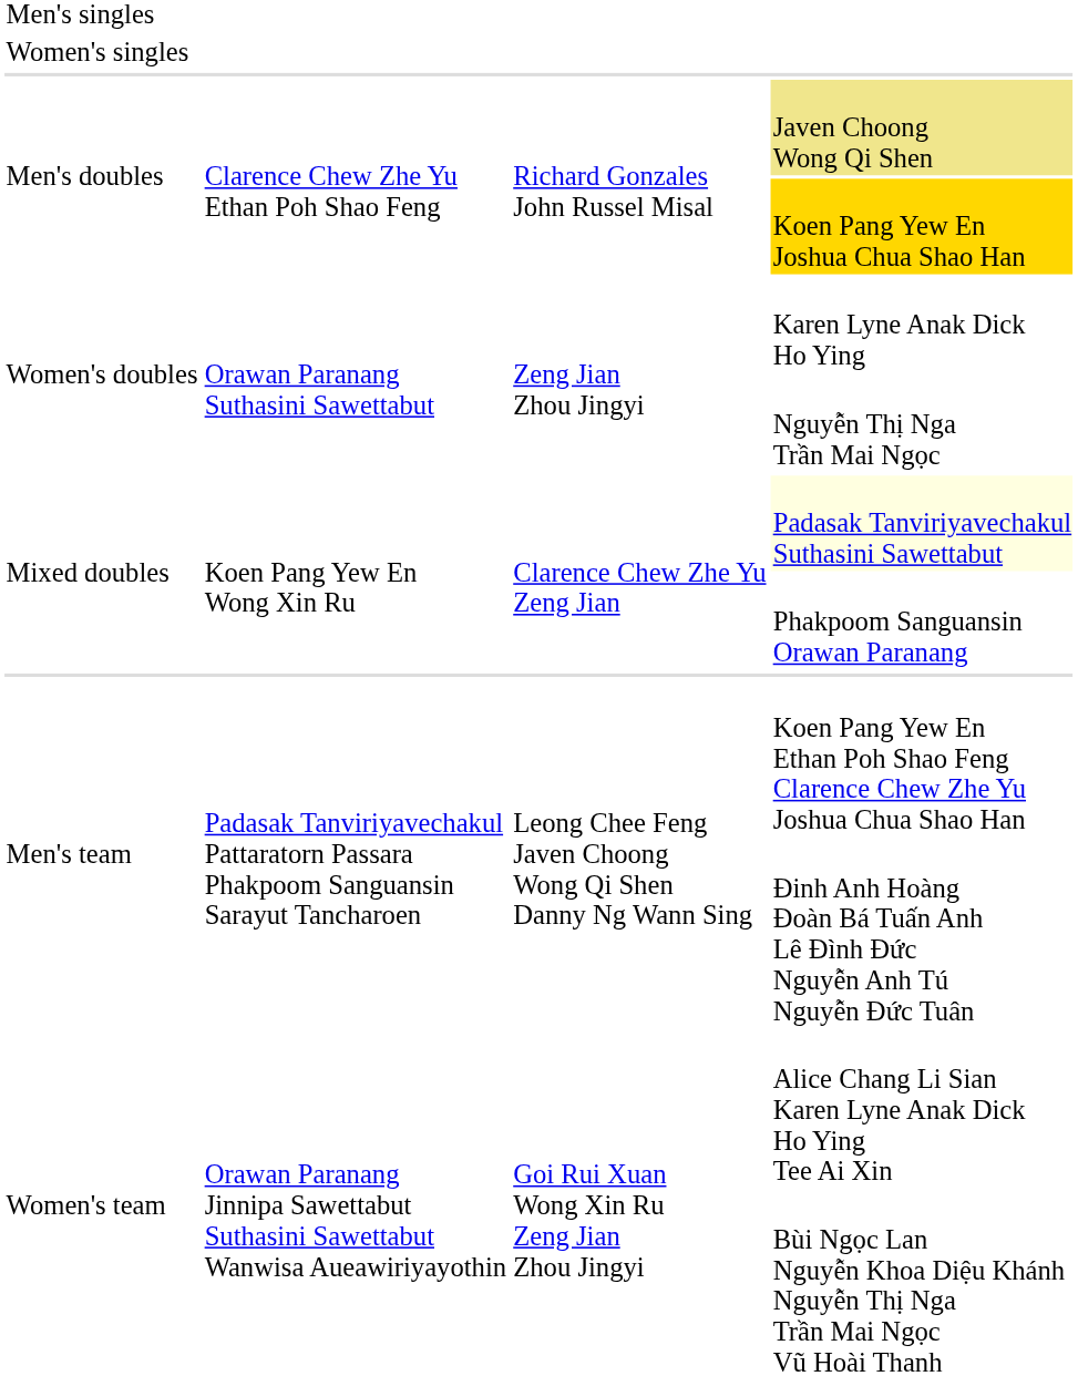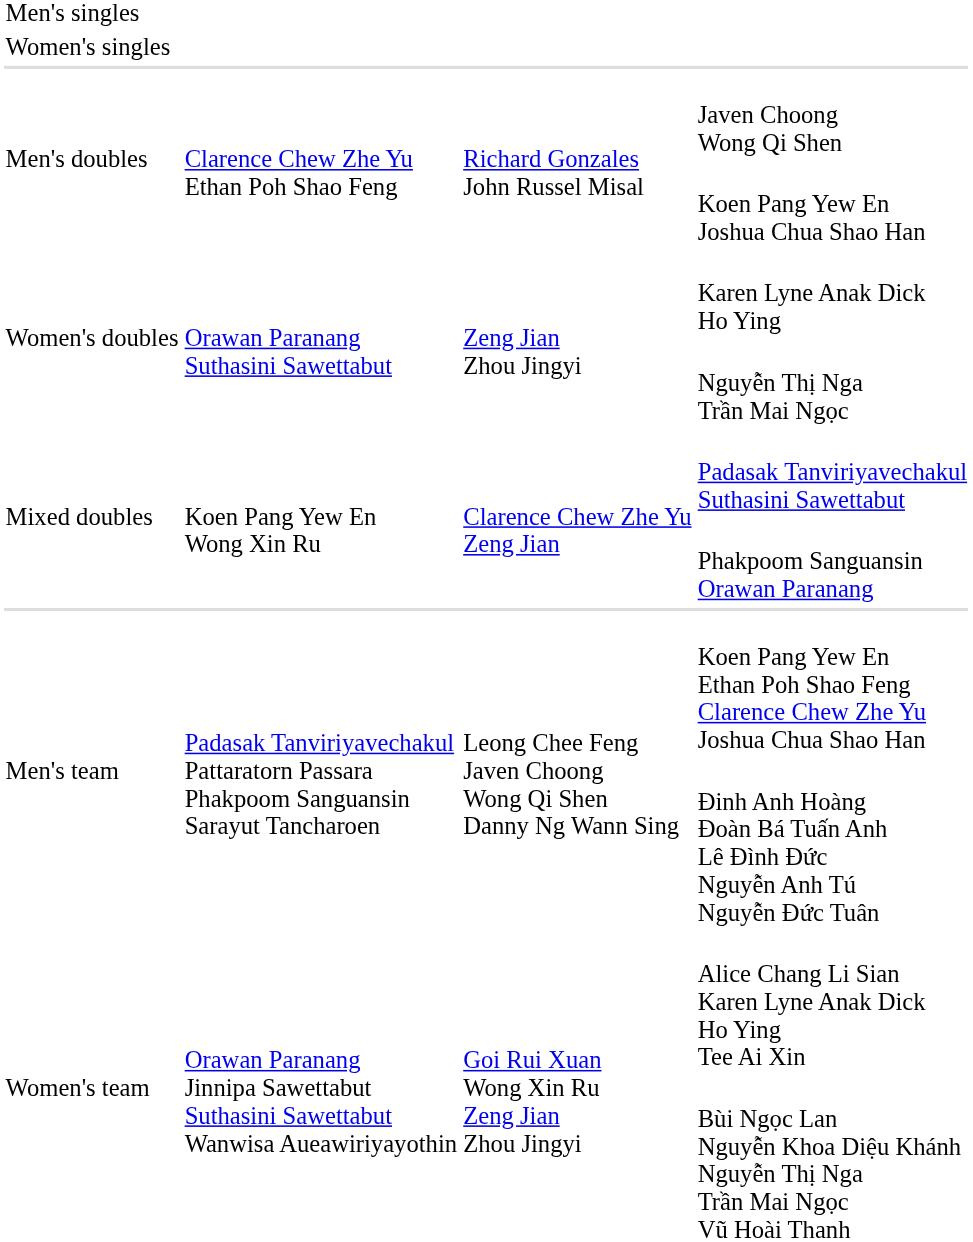Javen Choong Wong Qi Shen | column 4: khaki background -> no background
Koen Pang Yew En Joshua Chua Shao Han | column 4: gold background -> no background
Padasak Tanviriyavechakul Suthasini Sawettabut | column 4: lightyellow background -> no background
